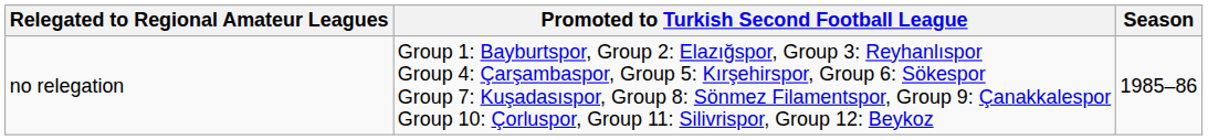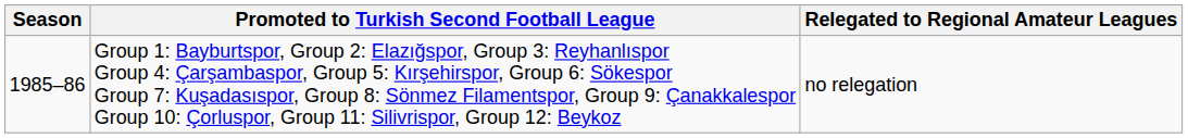columns swapped: Season <-> Relegated to Regional Amateur Leagues
